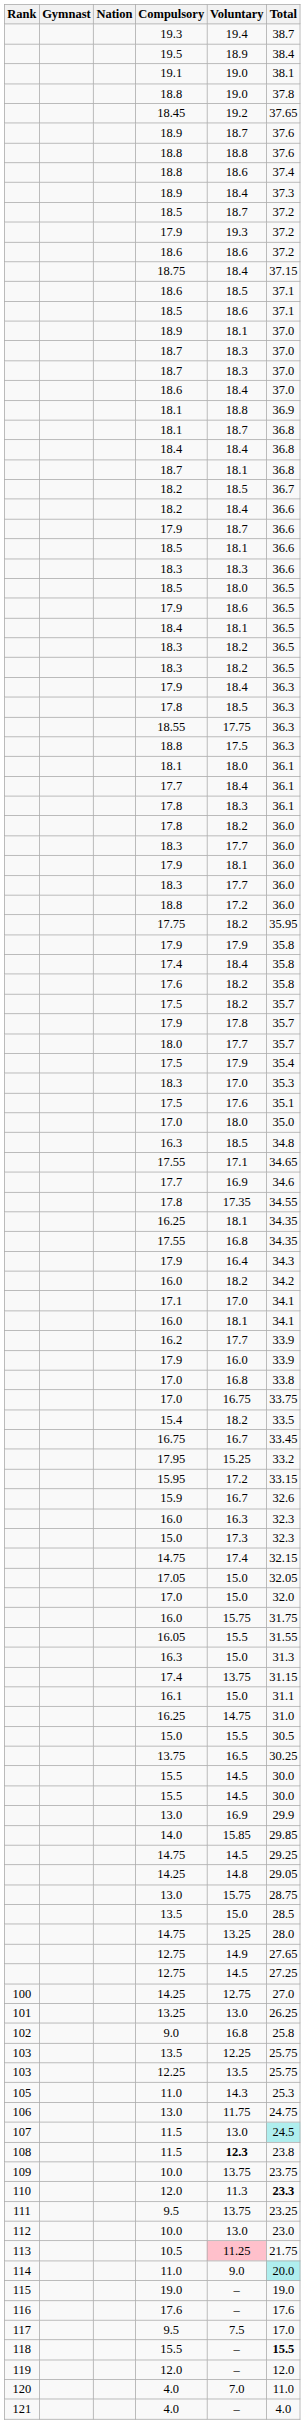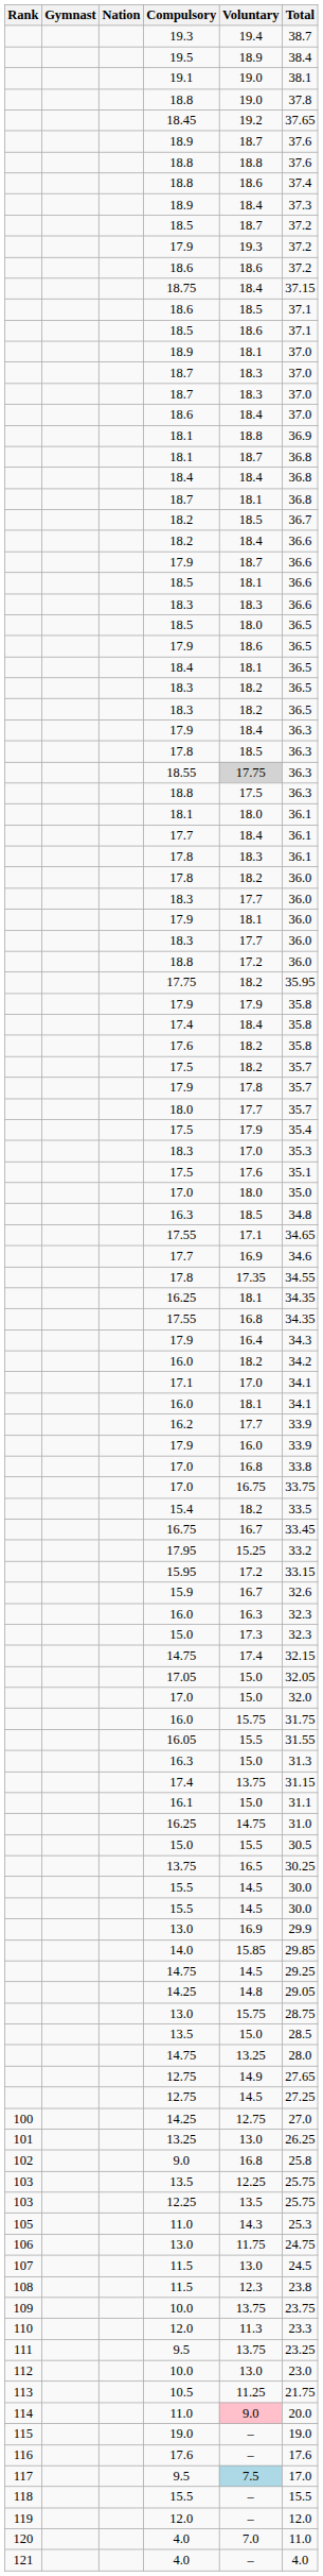18.55 | Voluntary: no background -> lightgrey background
107 / 11.5 | Total: paleturquoise background -> no background
108 / 11.5 | Voluntary: bold -> normal
110 / 12.0 | Total: bold -> normal
10.5 | Voluntary: pink background -> no background
114 / 11.0 | Voluntary: no background -> pink background
114 / 11.0 | Total: paleturquoise background -> no background
117 / 9.5 | Voluntary: no background -> lightblue background
118 / 15.5 | Total: bold -> normal
